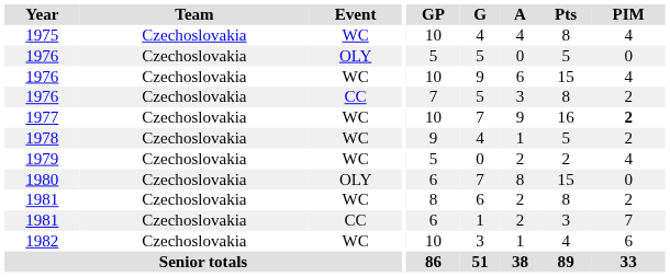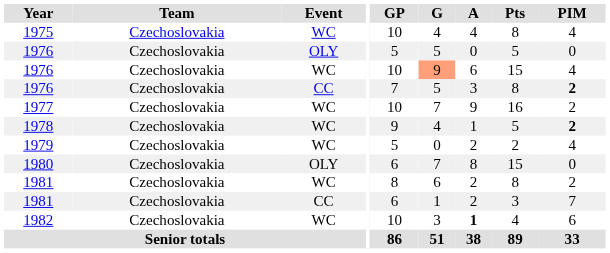1976 / WC | G: no background -> lightsalmon background
1976 / CC | PIM: normal -> bold
1977 | PIM: bold -> normal
1978 | PIM: normal -> bold
1982 | A: normal -> bold
